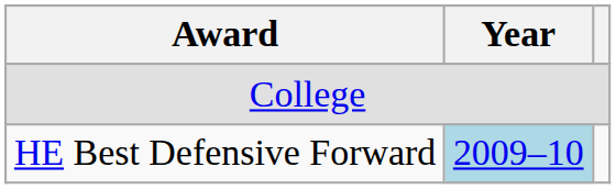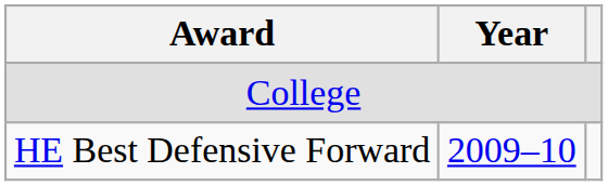HE Best Defensive Forward | Year: lightblue background -> no background
